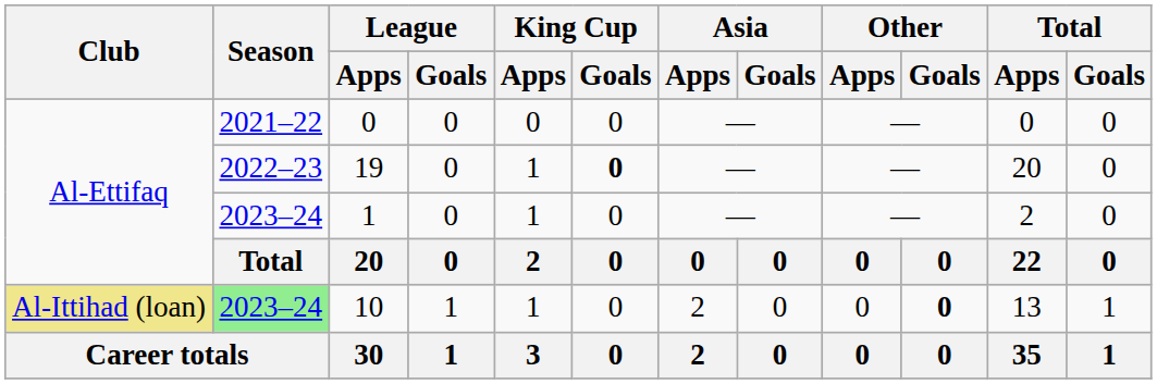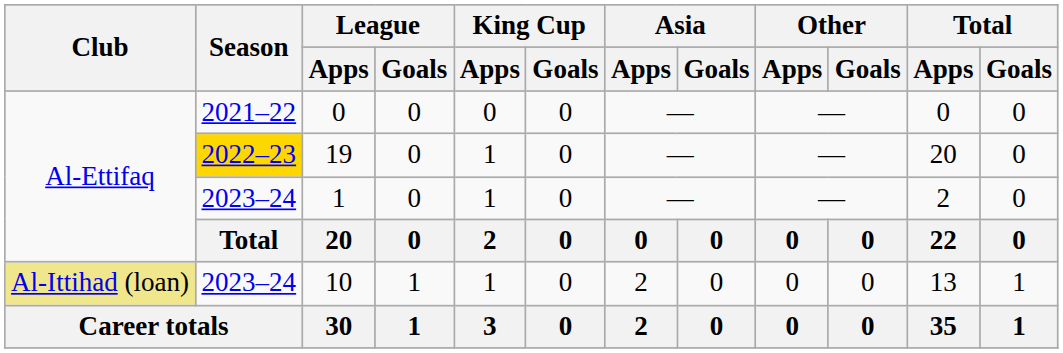19 | Season: no background -> gold background
19 | King Cup / Goals: bold -> normal
10 | Season: lightgreen background -> no background
10 | Other / Goals: bold -> normal
